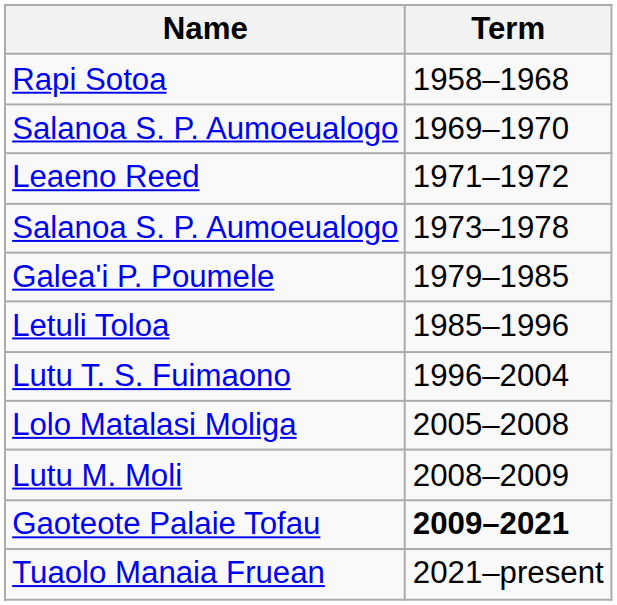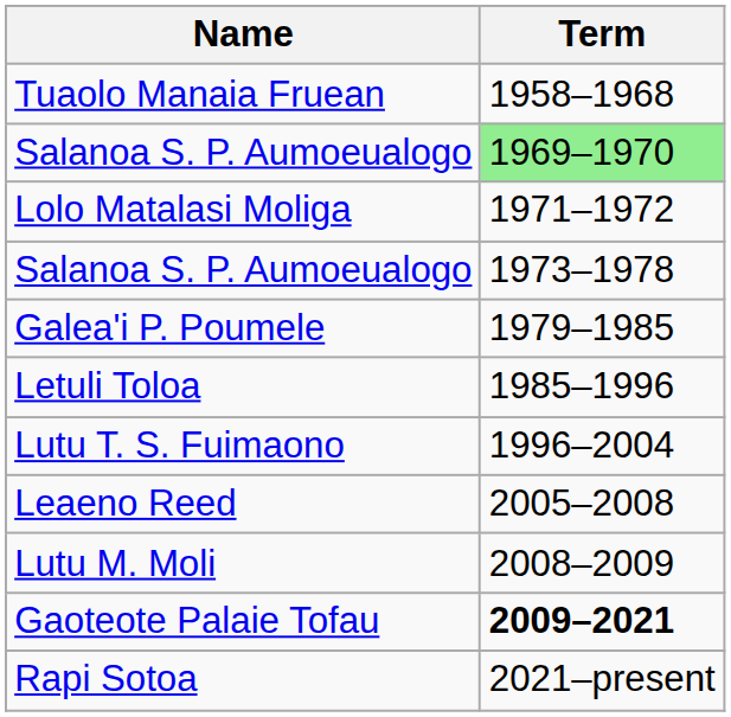row 2 | Name: Rapi Sotoa -> Tuaolo Manaia Fruean
row 3 | Term: no background -> lightgreen background
row 4 | Name: Leaeno Reed -> Lolo Matalasi Moliga
row 9 | Name: Lolo Matalasi Moliga -> Leaeno Reed
row 12 | Name: Tuaolo Manaia Fruean -> Rapi Sotoa
